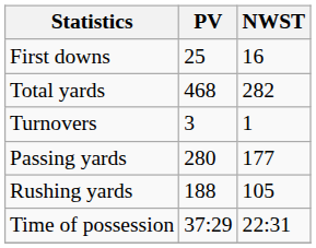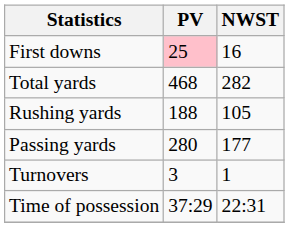First downs | PV: no background -> pink background
rows swapped: Rushing yards <-> Turnovers
